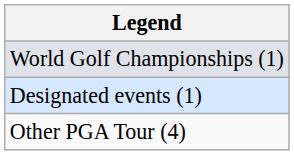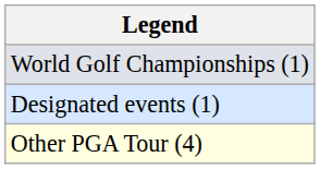row 4 | column 1: no background -> lightyellow background
